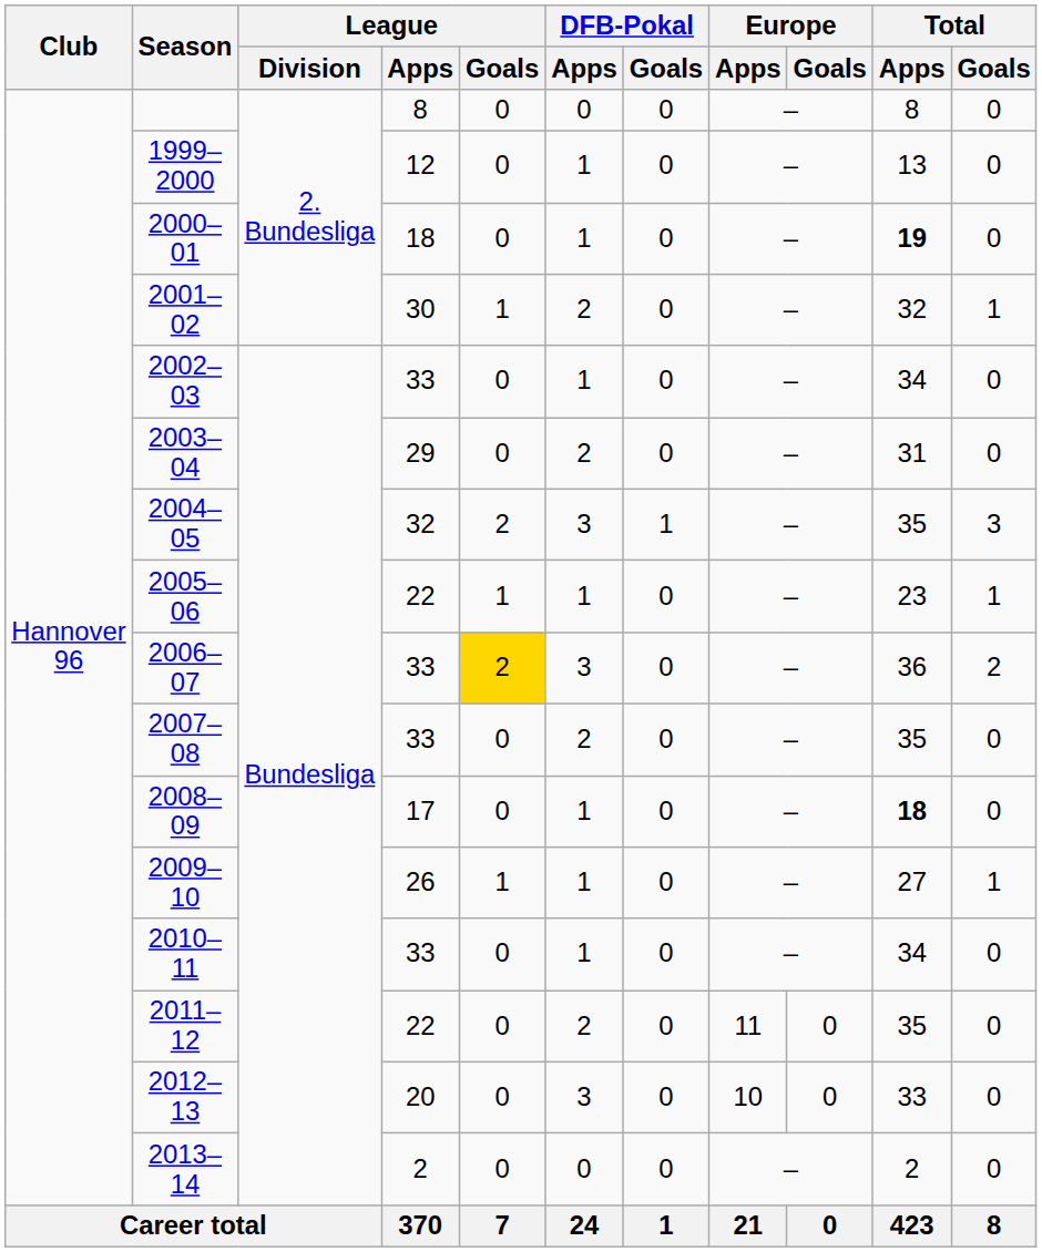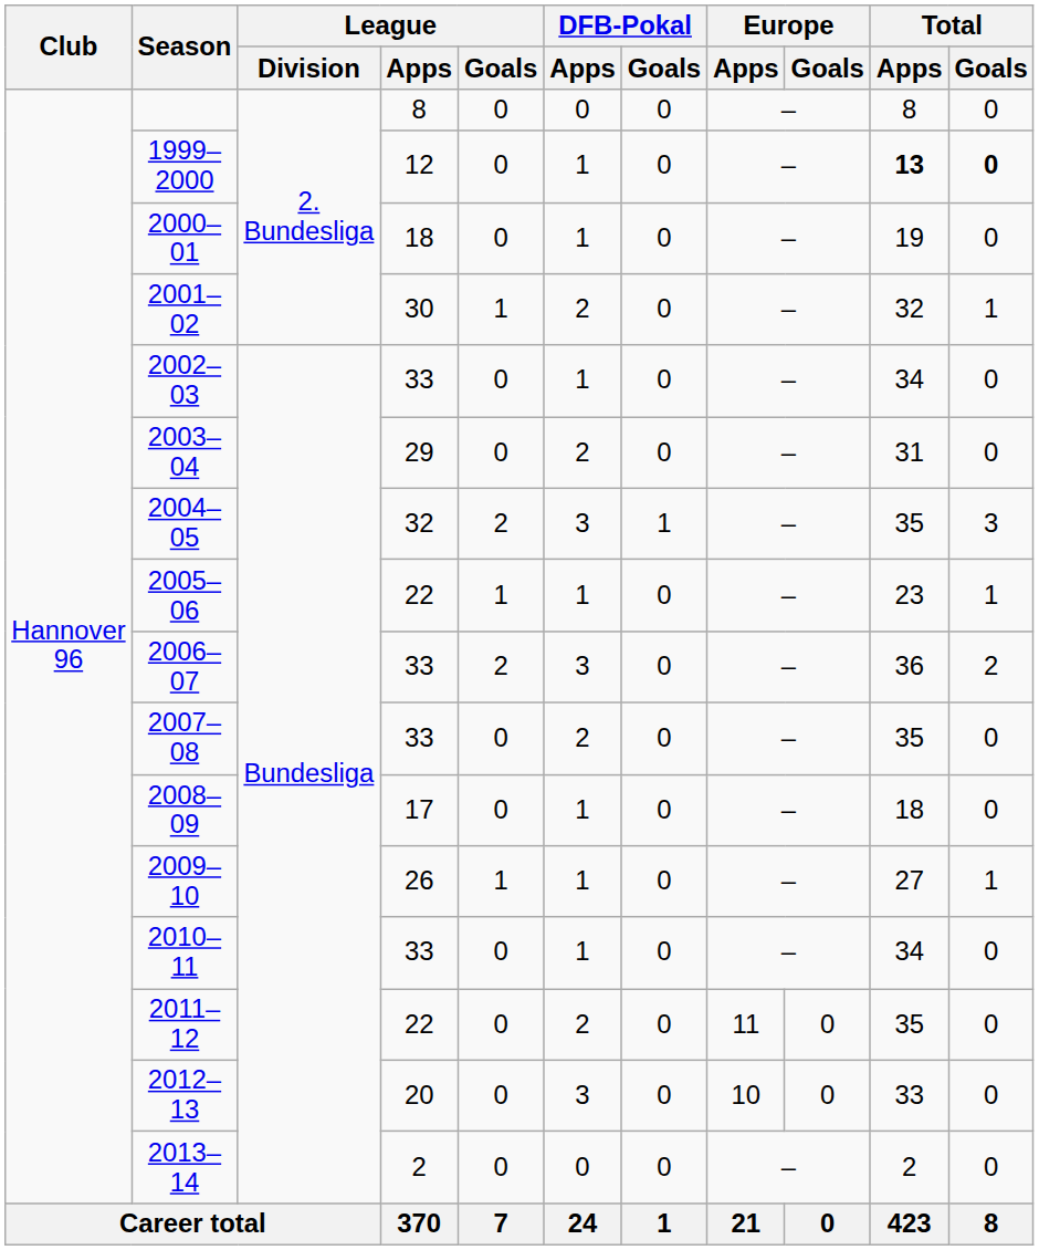1999–2000 | Total / Apps: normal -> bold
1999–2000 | Total / Goals: normal -> bold
2000–01 | Total / Apps: bold -> normal
2006–07 | League / Goals: gold background -> no background
2008–09 | Total / Apps: bold -> normal
